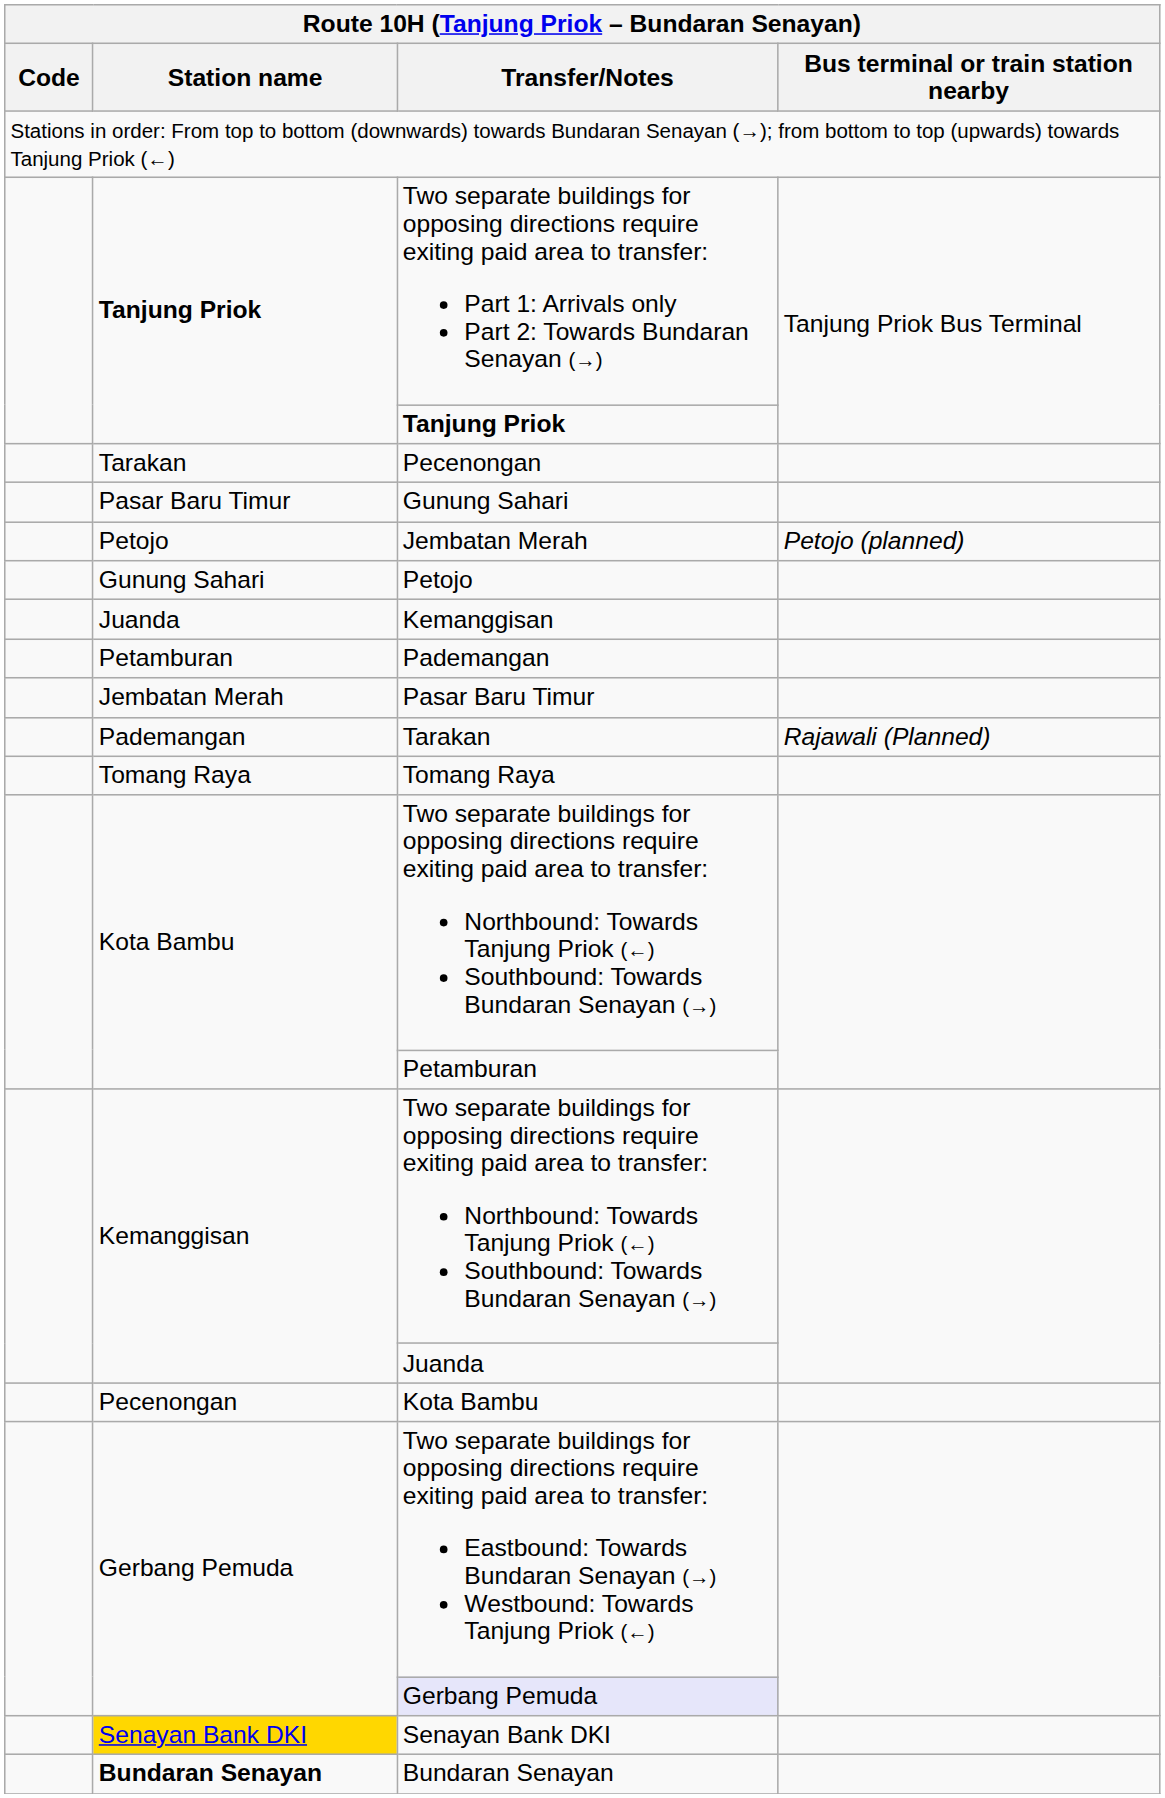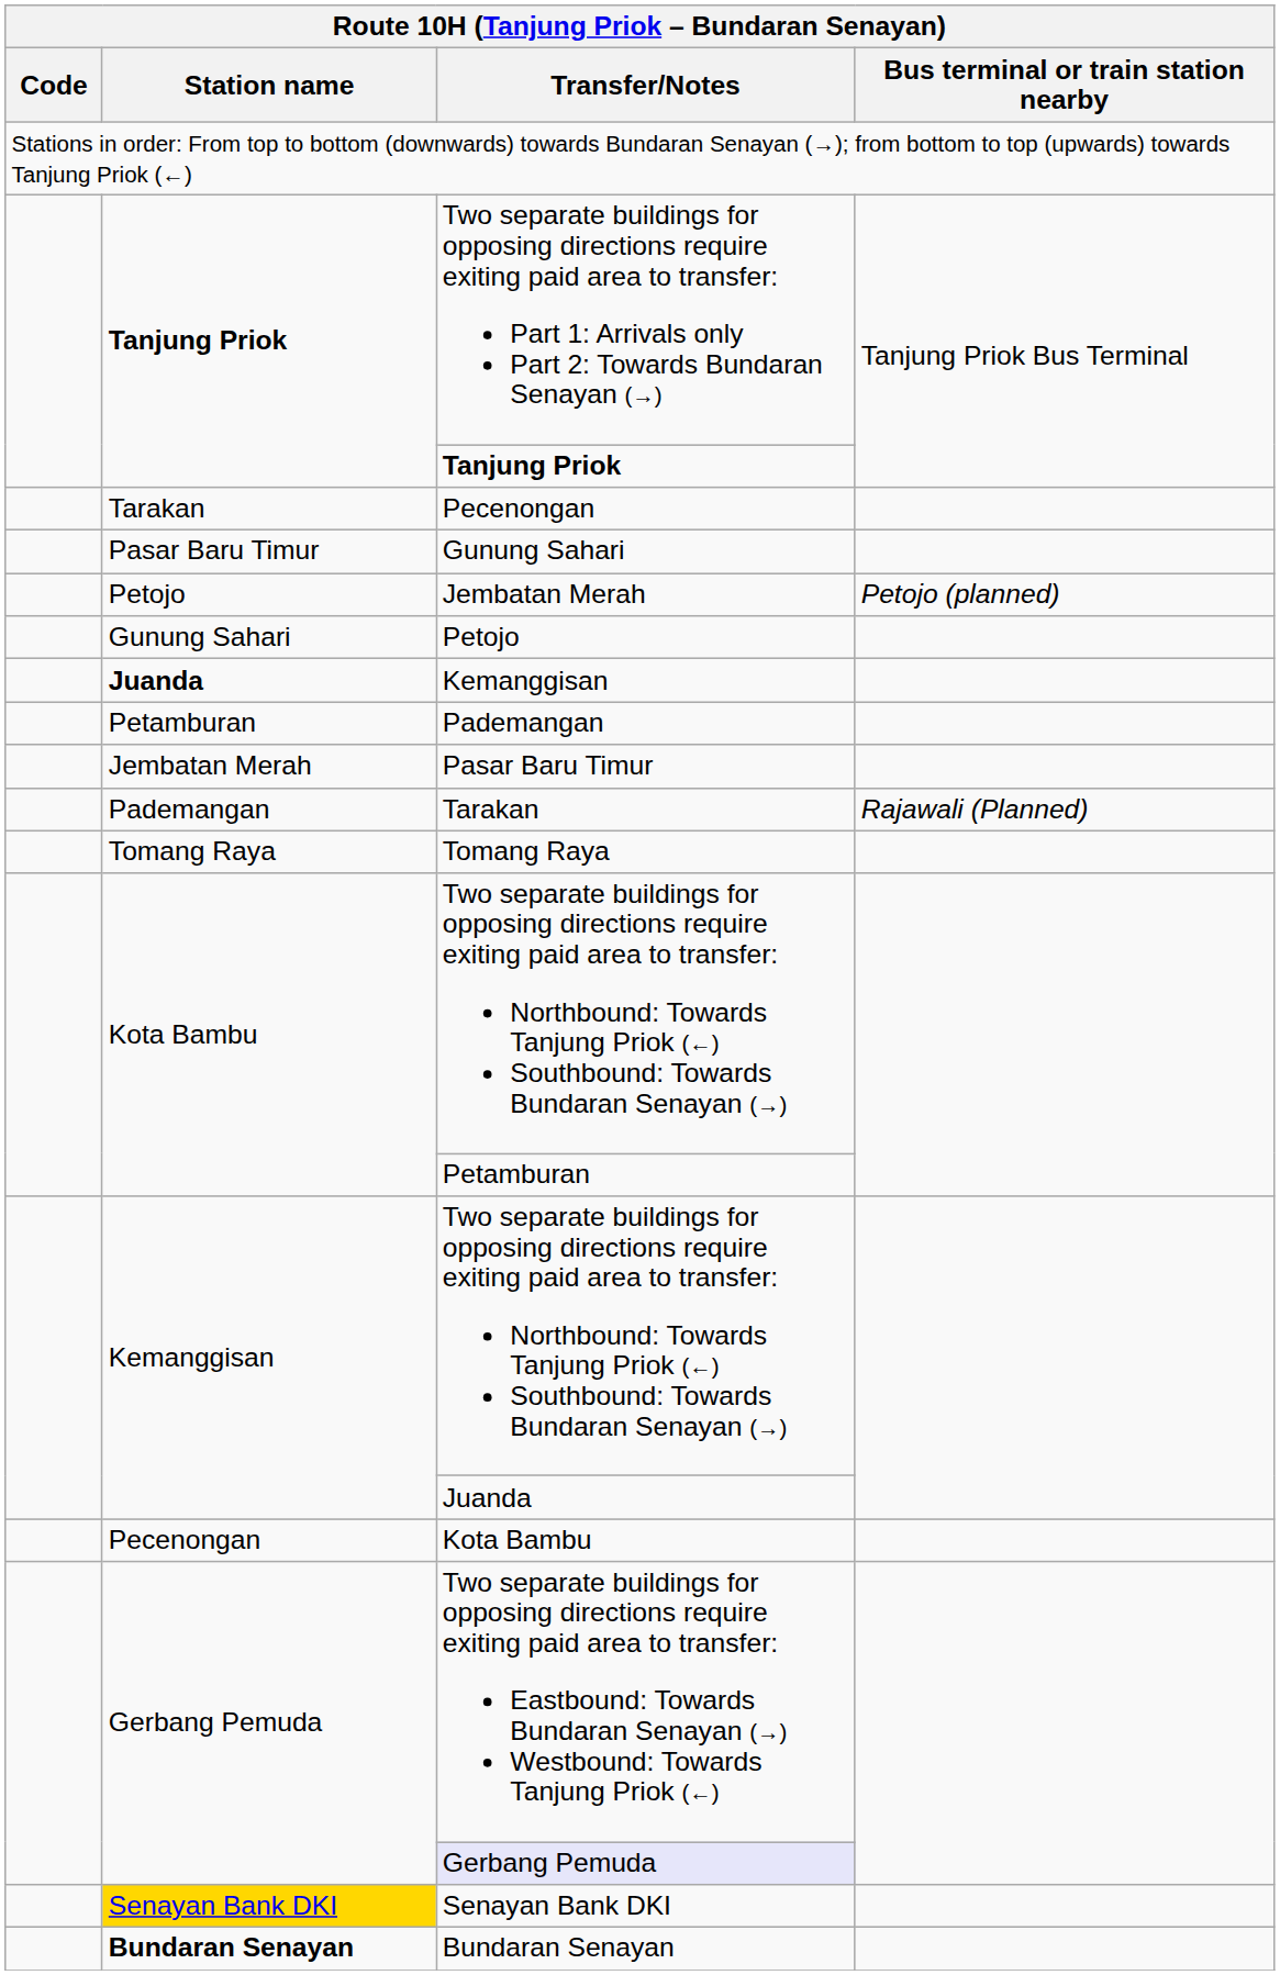row 10 | Station name: normal -> bold
